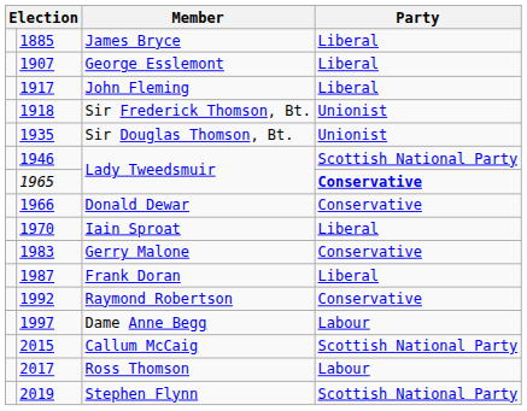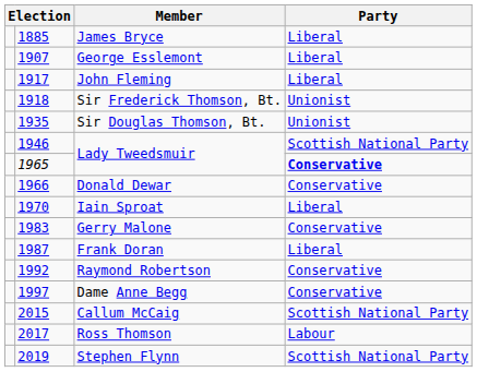Dame Anne Begg | Party: Labour -> Conservative
